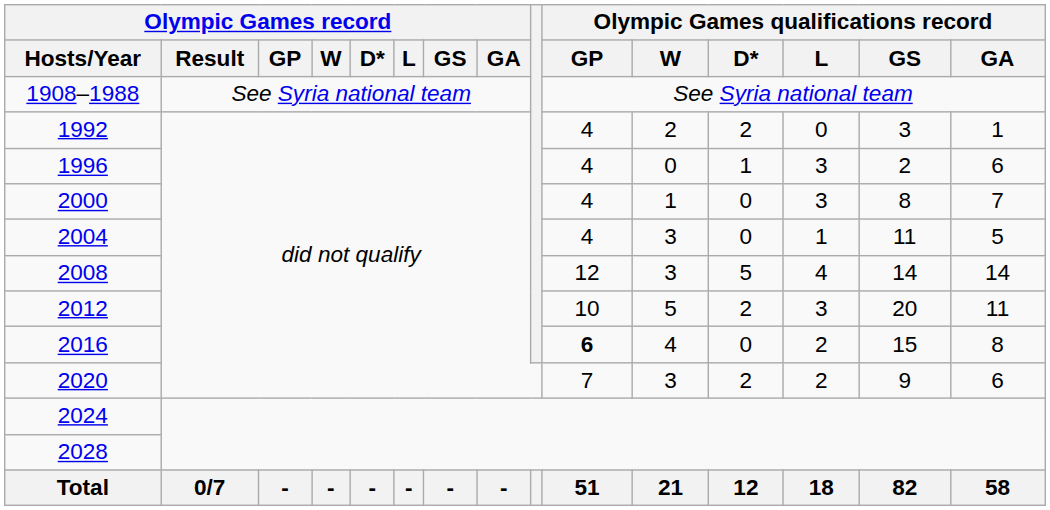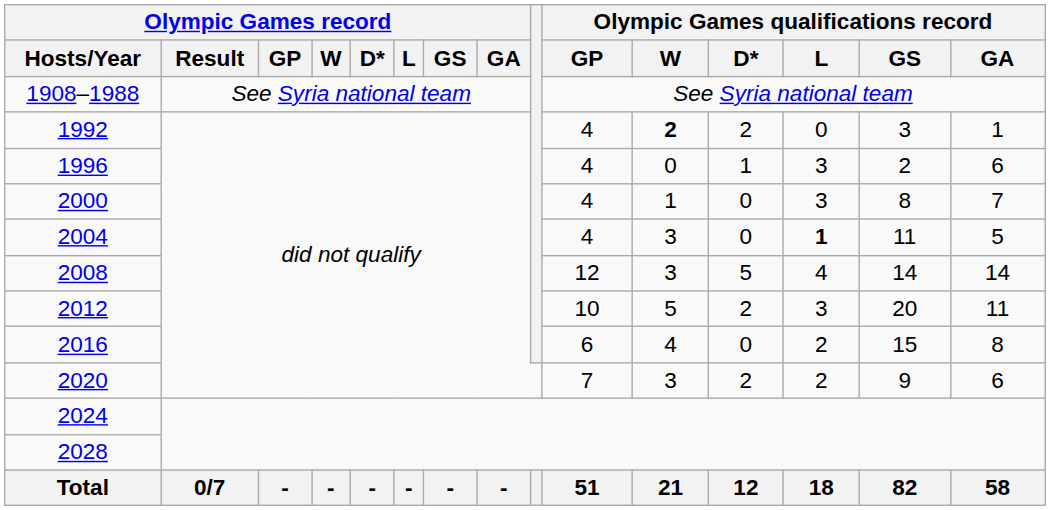1992 | Olympic Games qualifications record / W: normal -> bold
2004 | Olympic Games qualifications record / L: normal -> bold
2016 | Olympic Games qualifications record / GP: bold -> normal
